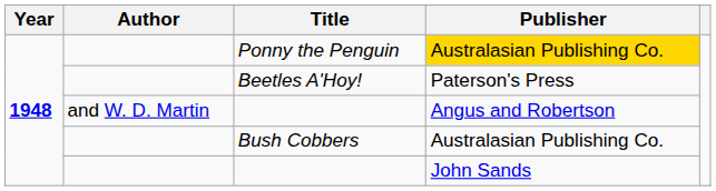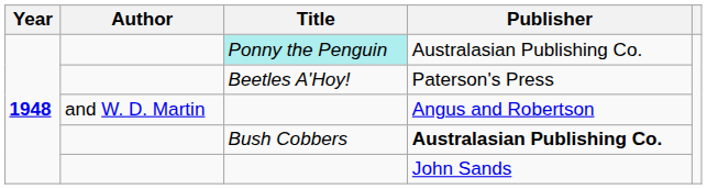Ponny the Penguin | Title: no background -> paleturquoise background
Ponny the Penguin | Publisher: gold background -> no background
Bush Cobbers | Publisher: normal -> bold
